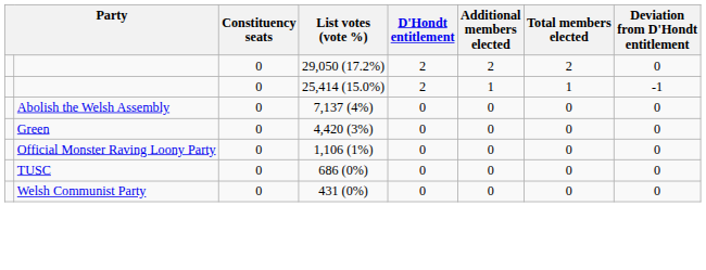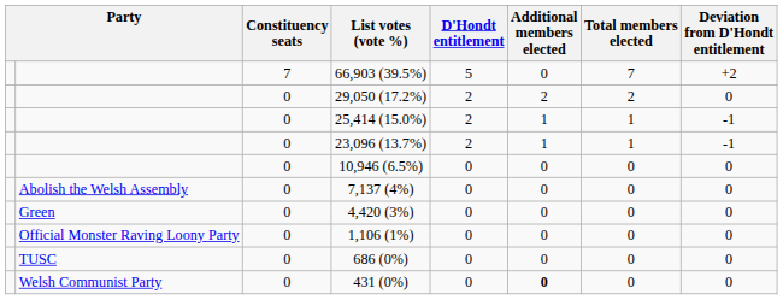+ row: 7 | 66,903 (39.5%) | 5 | 0 | 7 | +2
+ row: 0 | 23,096 (13.7%) | 2 | 1 | 1 | -1
+ row: 0 | 10,946 (6.5%) | 0 | 0 | 0 | 0
431 (0%) | Additional members elected: normal -> bold
